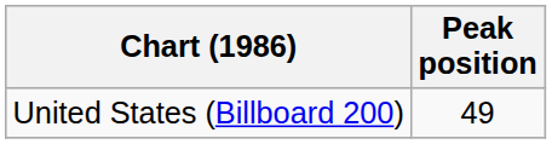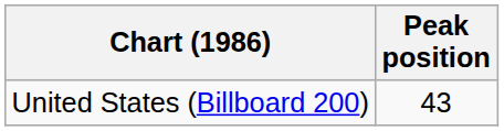United States (Billboard 200) | Peak position: 49 -> 43
